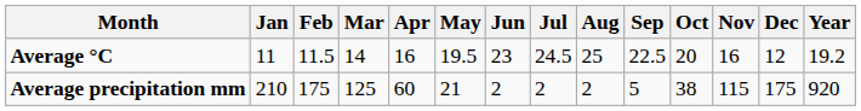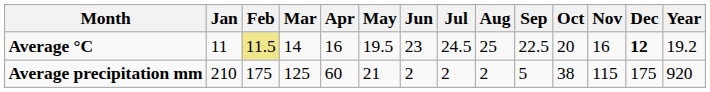row 2 | Feb: no background -> khaki background
row 2 | Dec: normal -> bold
